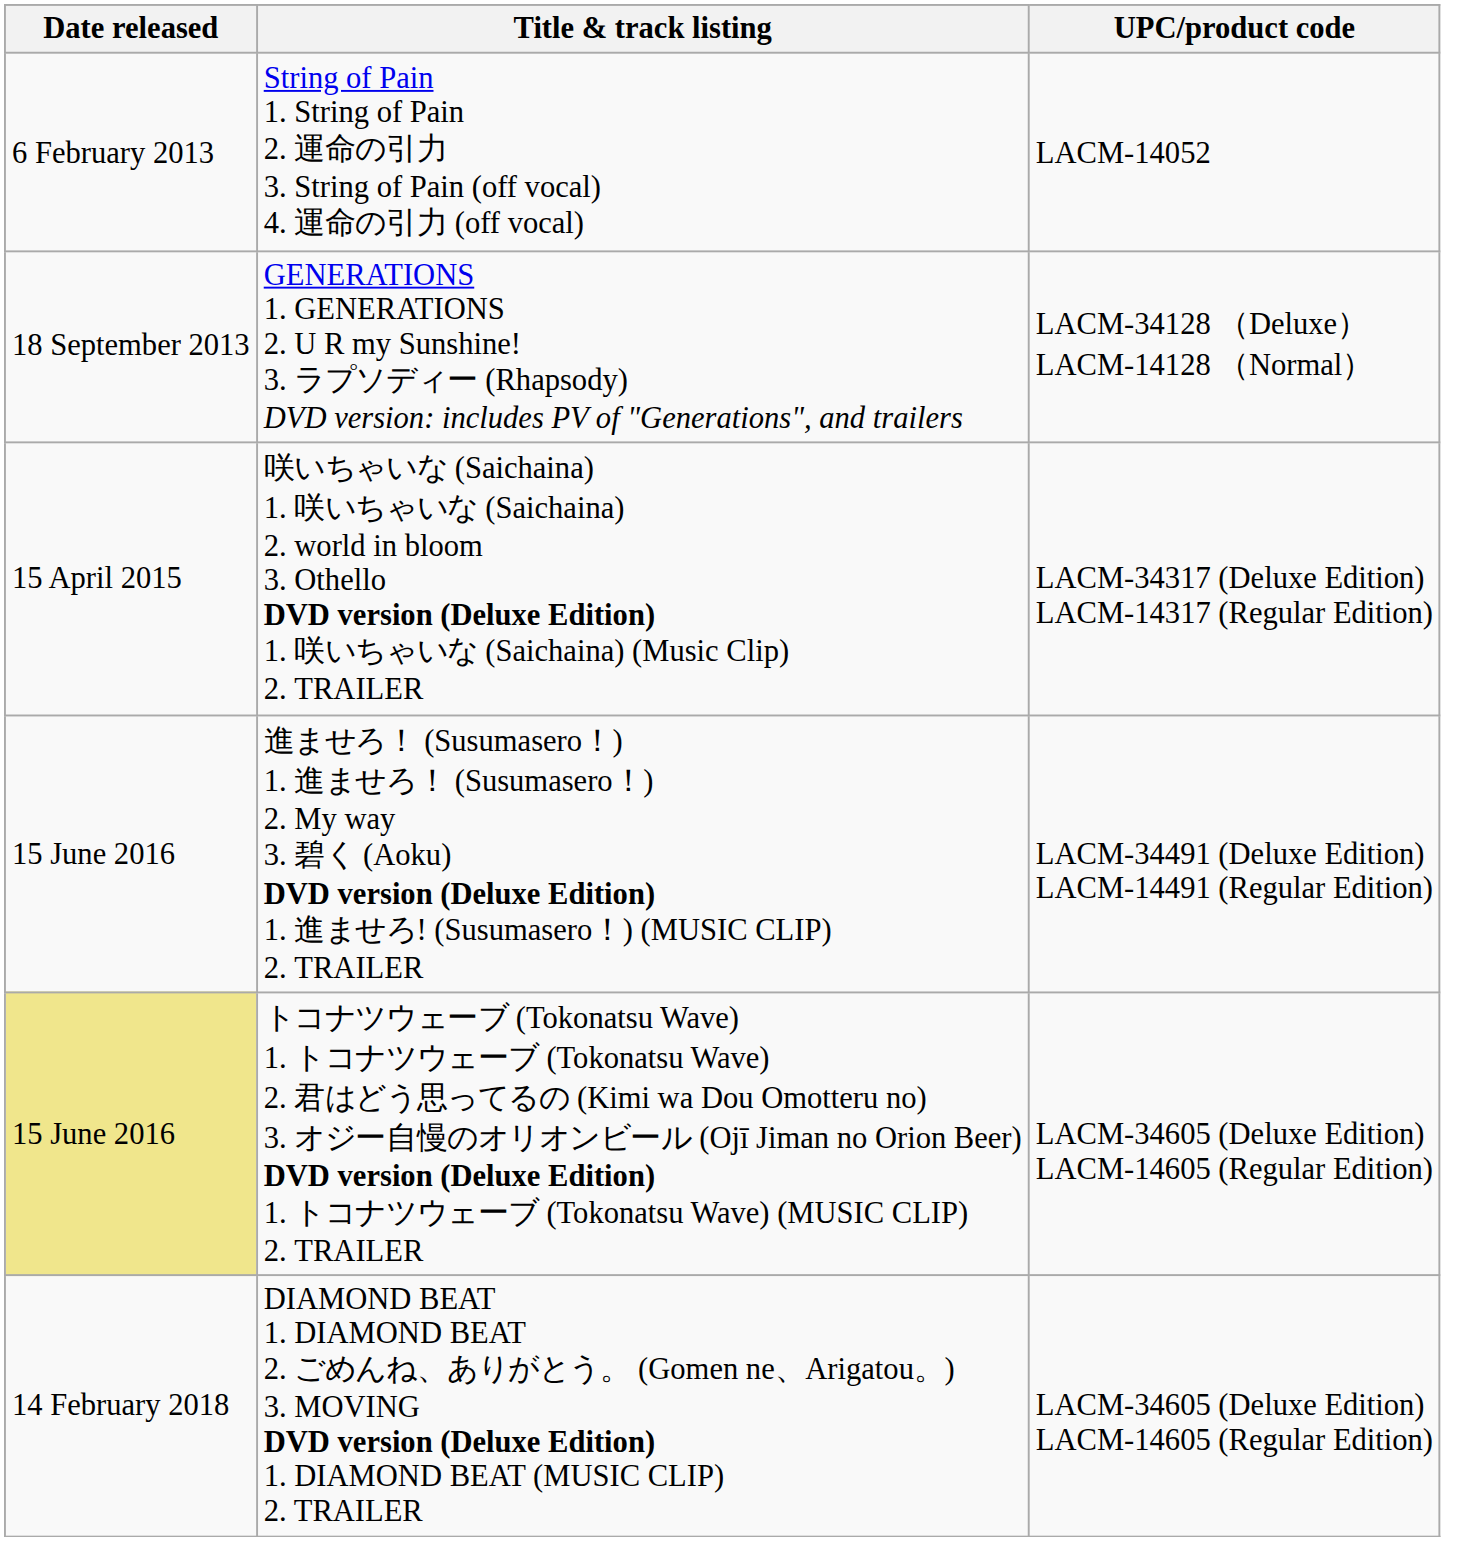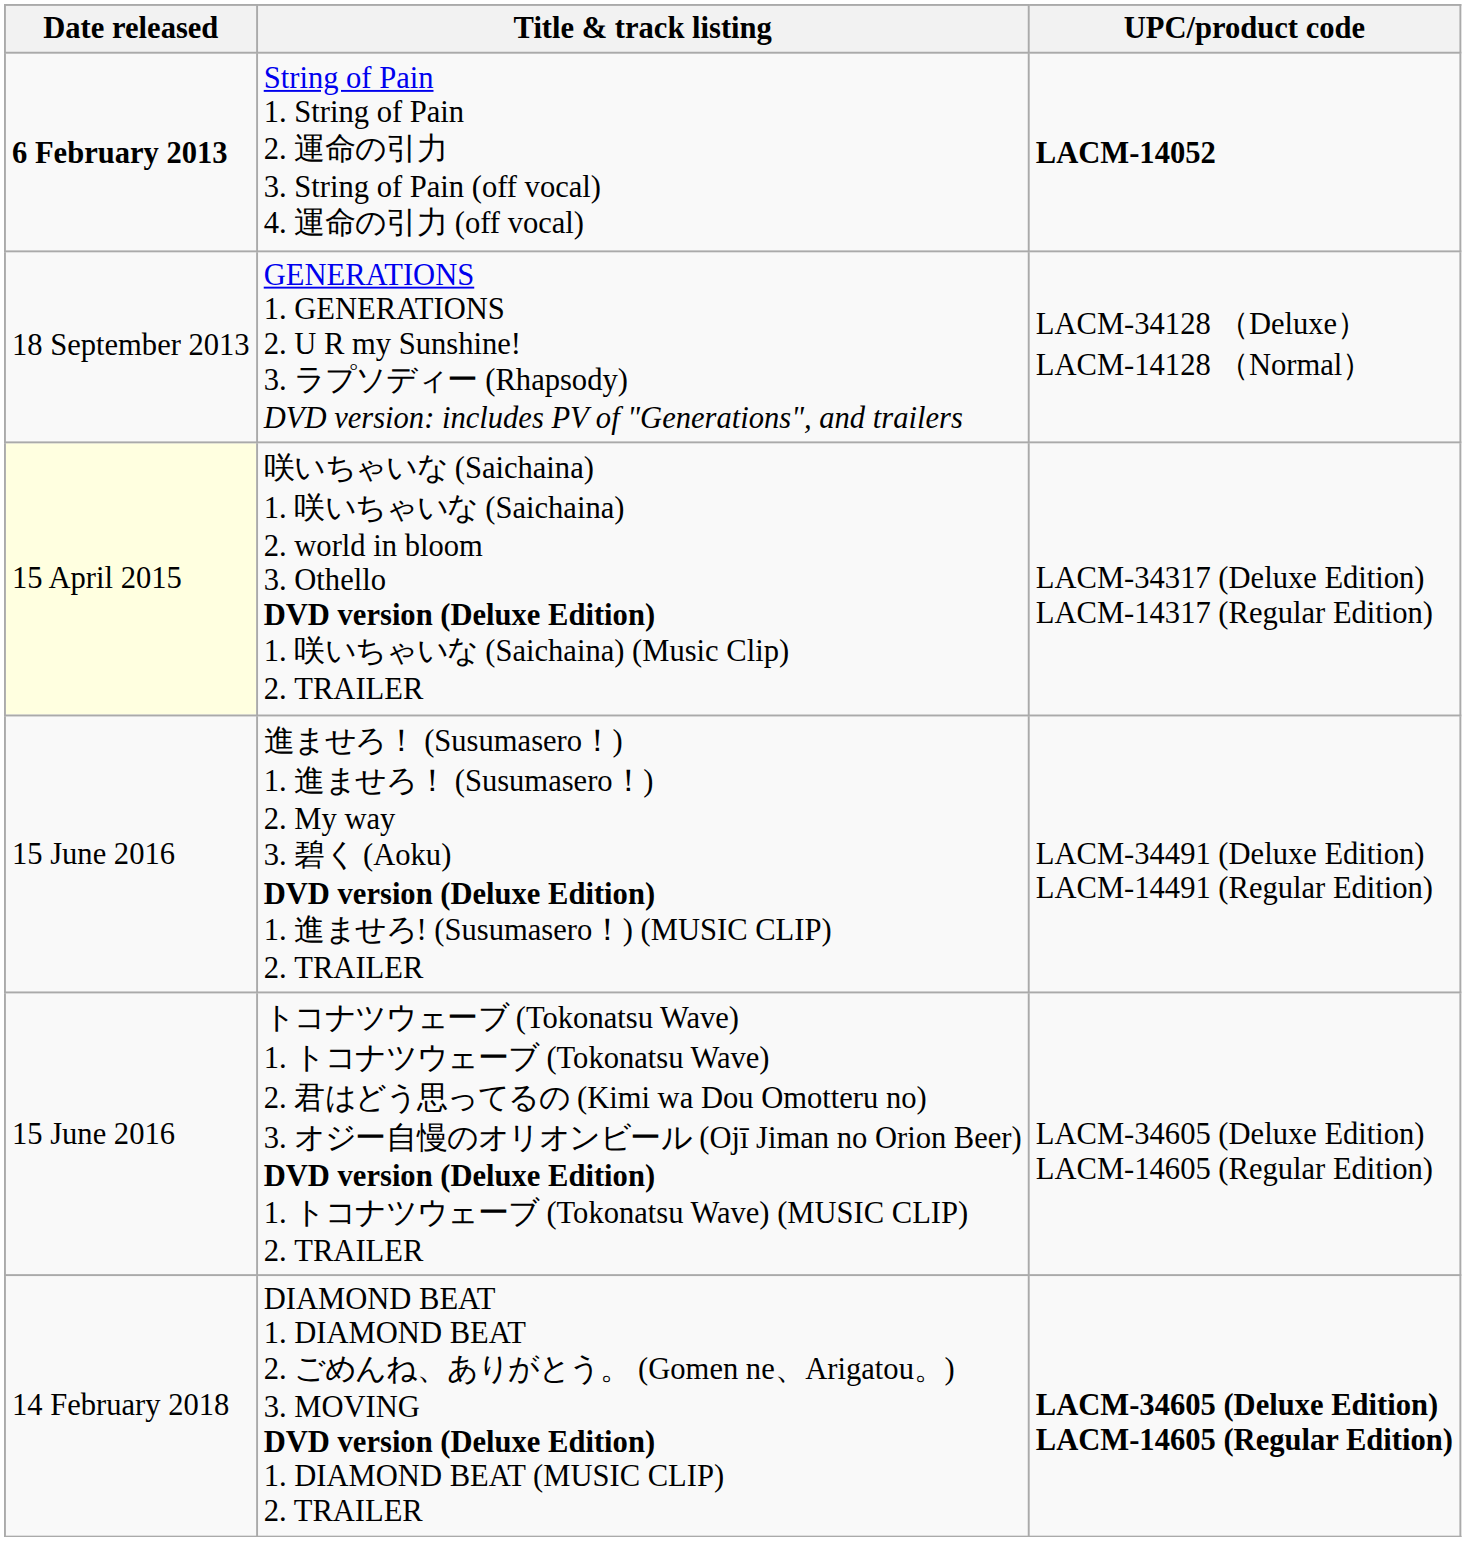row 2 | Date released: normal -> bold
row 2 | UPC/product code: normal -> bold
row 4 | Date released: no background -> lightyellow background
row 6 | Date released: khaki background -> no background
row 7 | UPC/product code: normal -> bold
